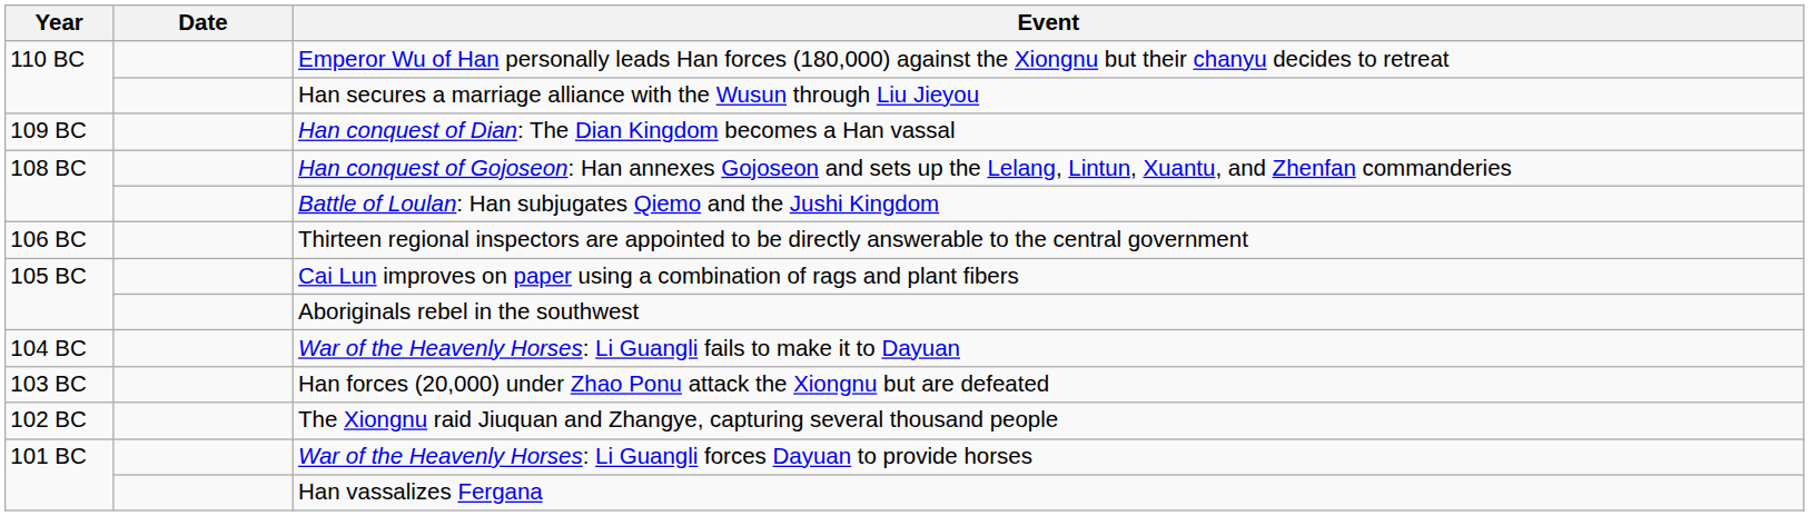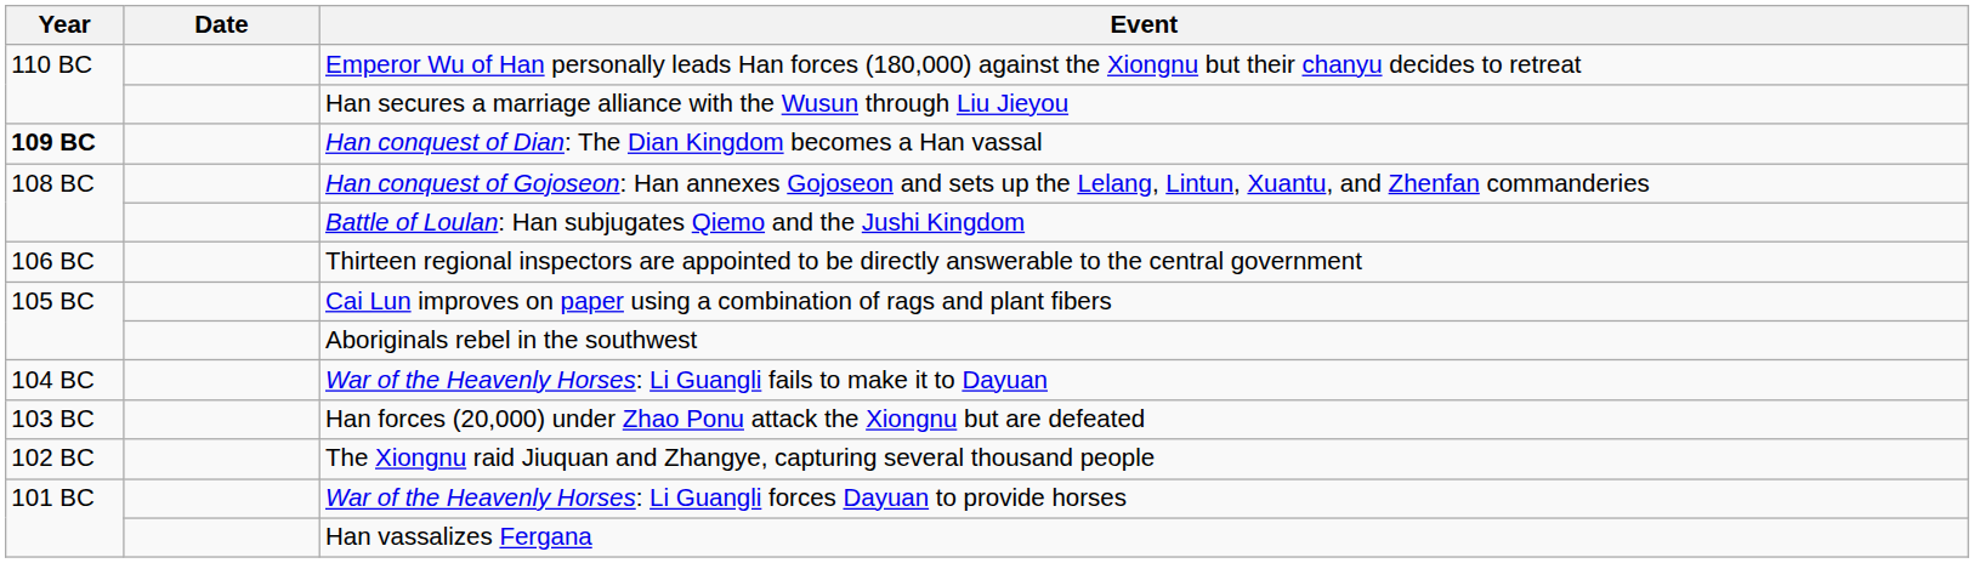Han conquest of Dian: The Dian Kingdom becomes a Han vassal | Year: normal -> bold
